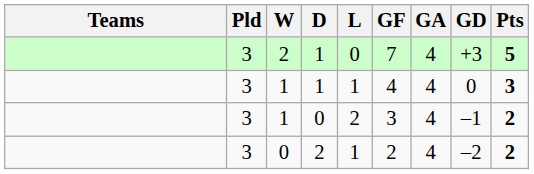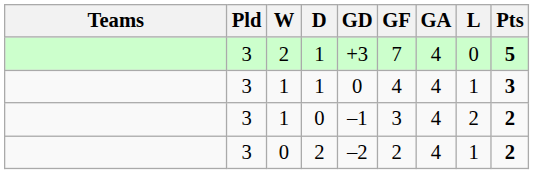columns swapped: L <-> GD
